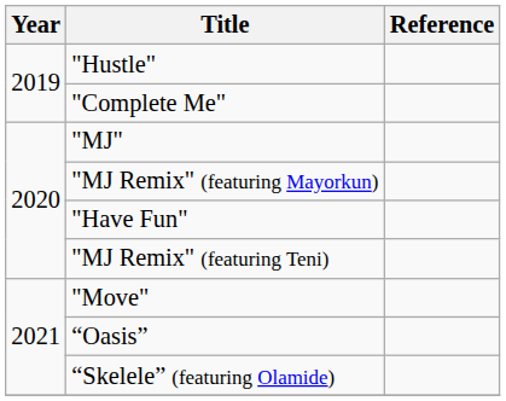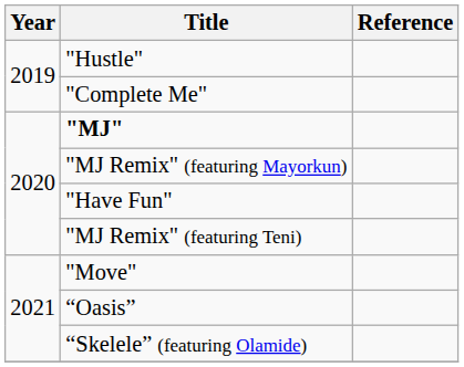"MJ" | Title: normal -> bold
